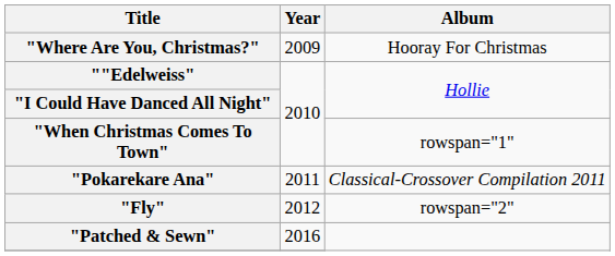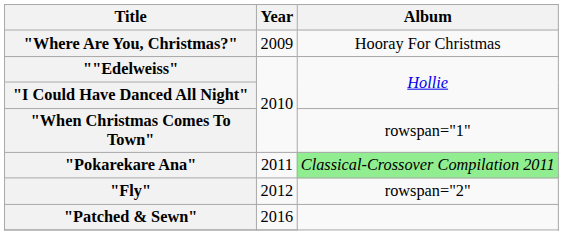"Pokarekare Ana" | Album: no background -> lightgreen background
